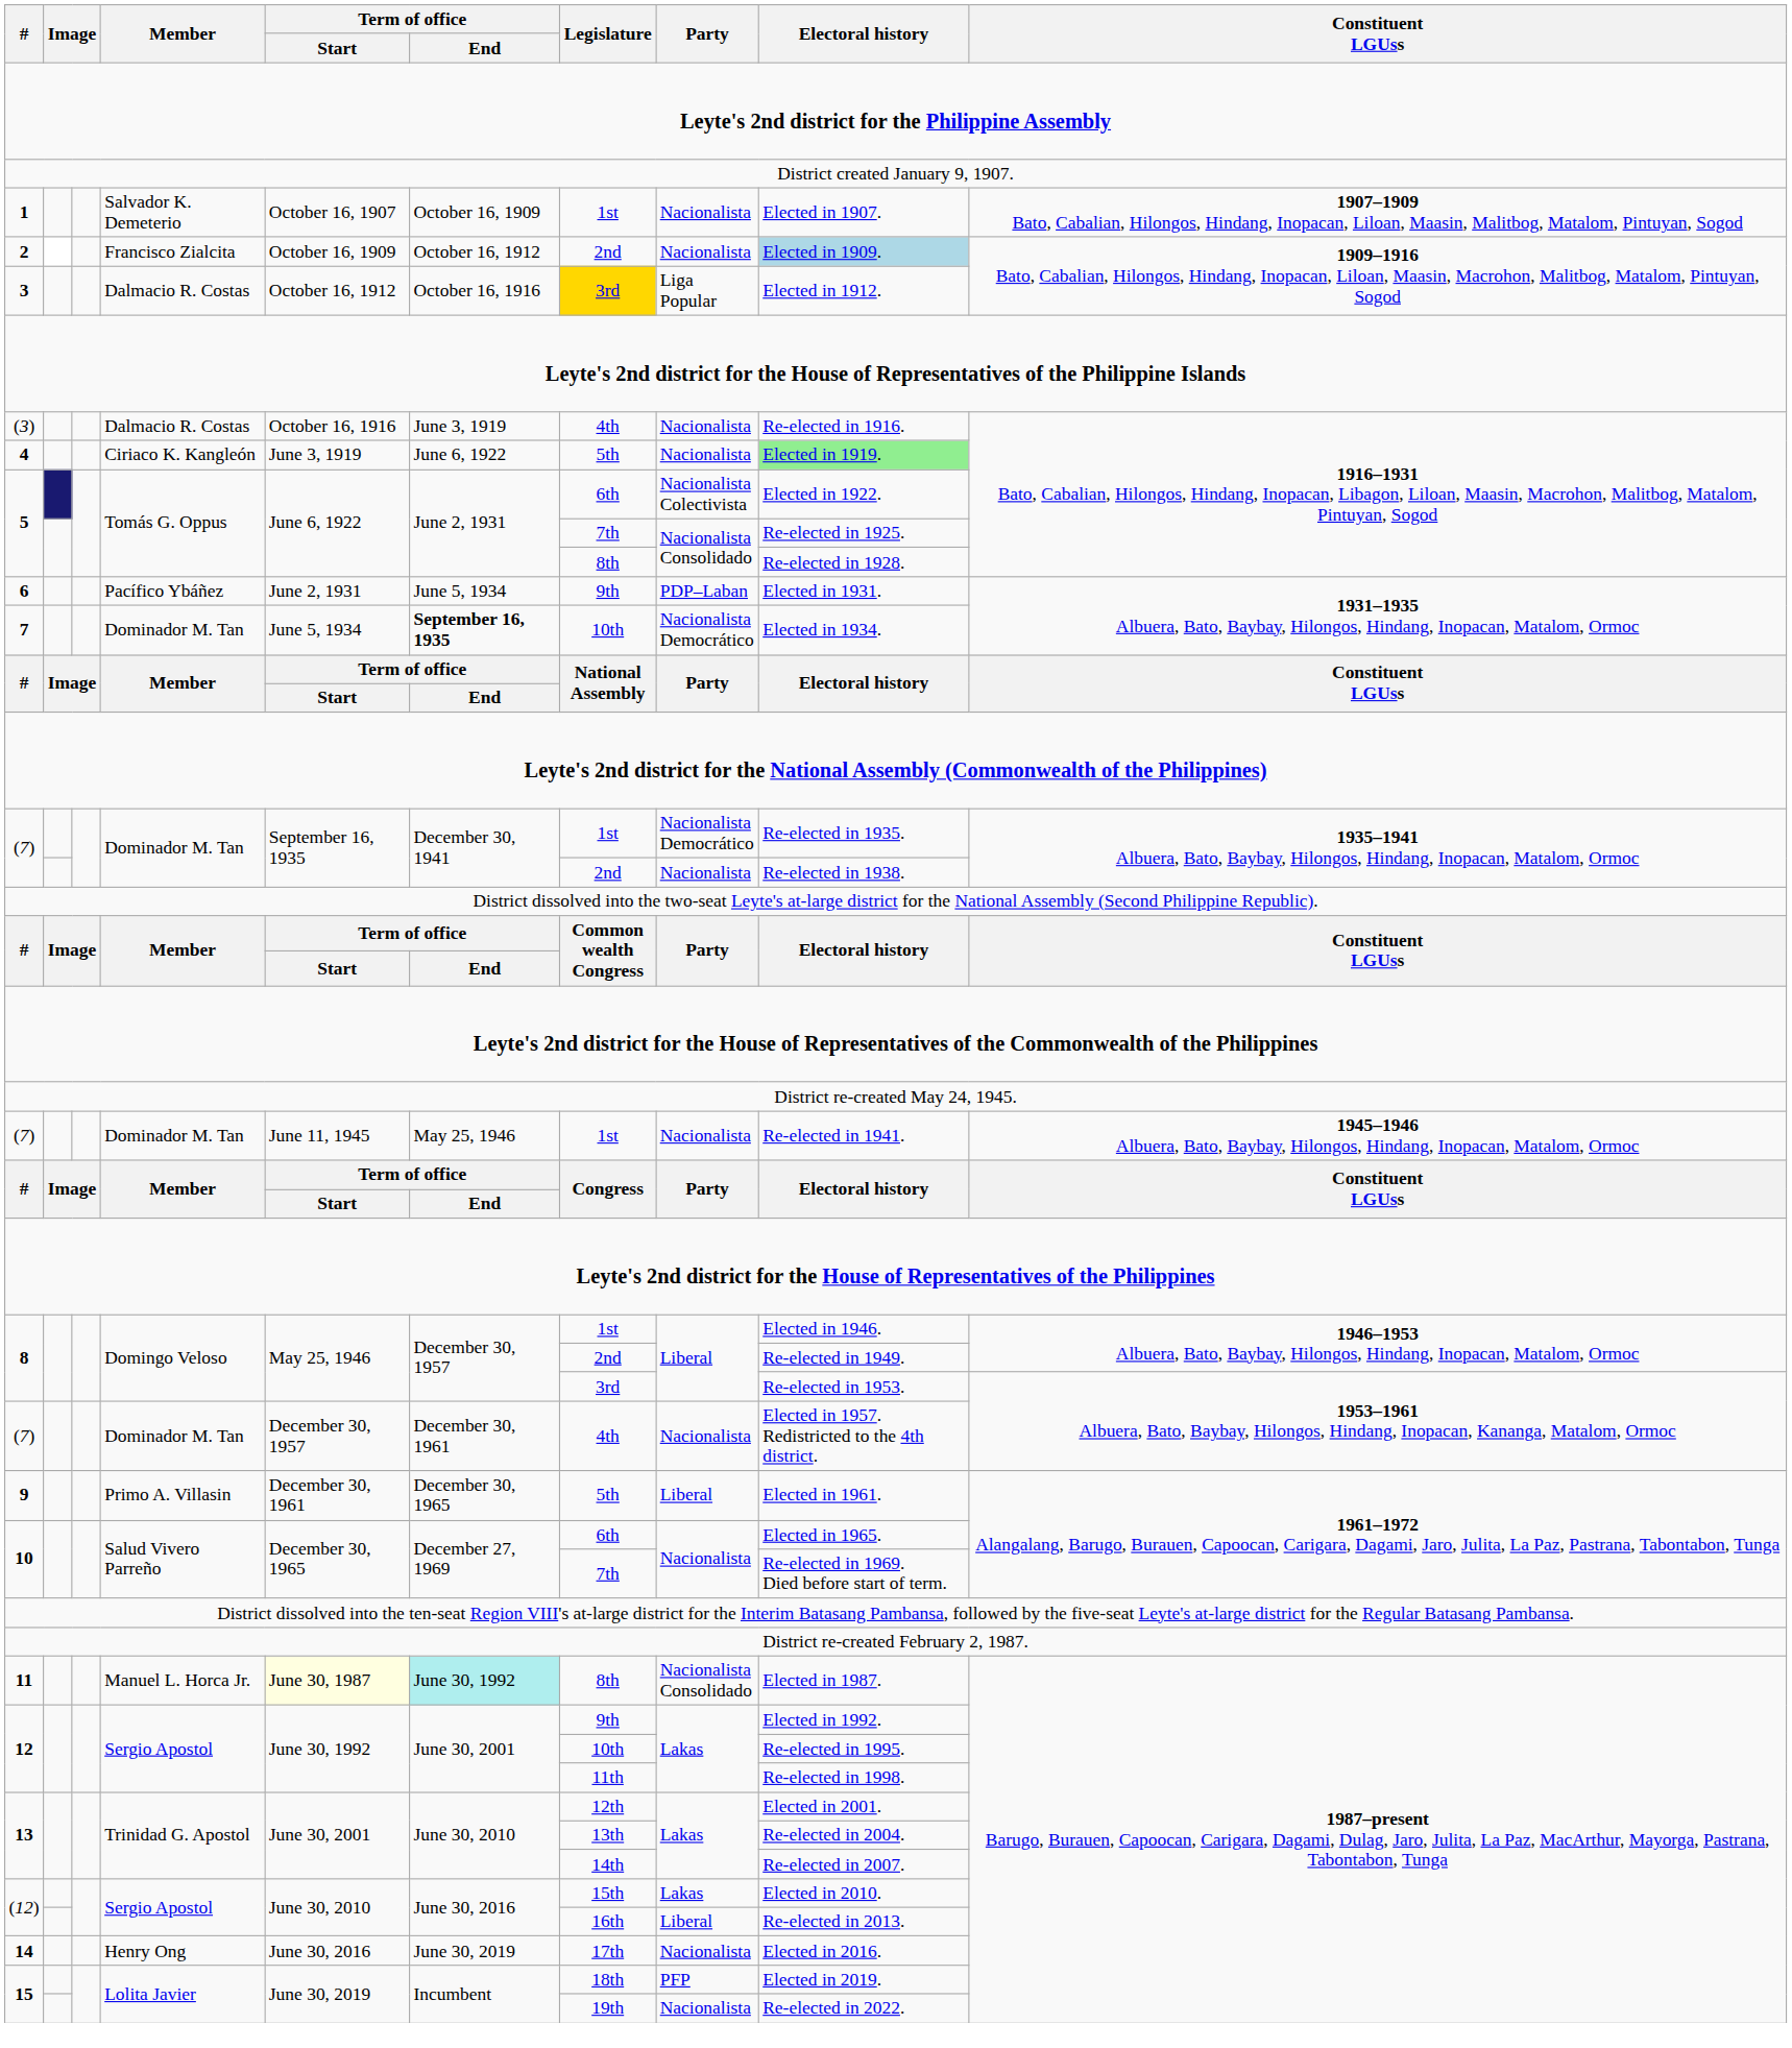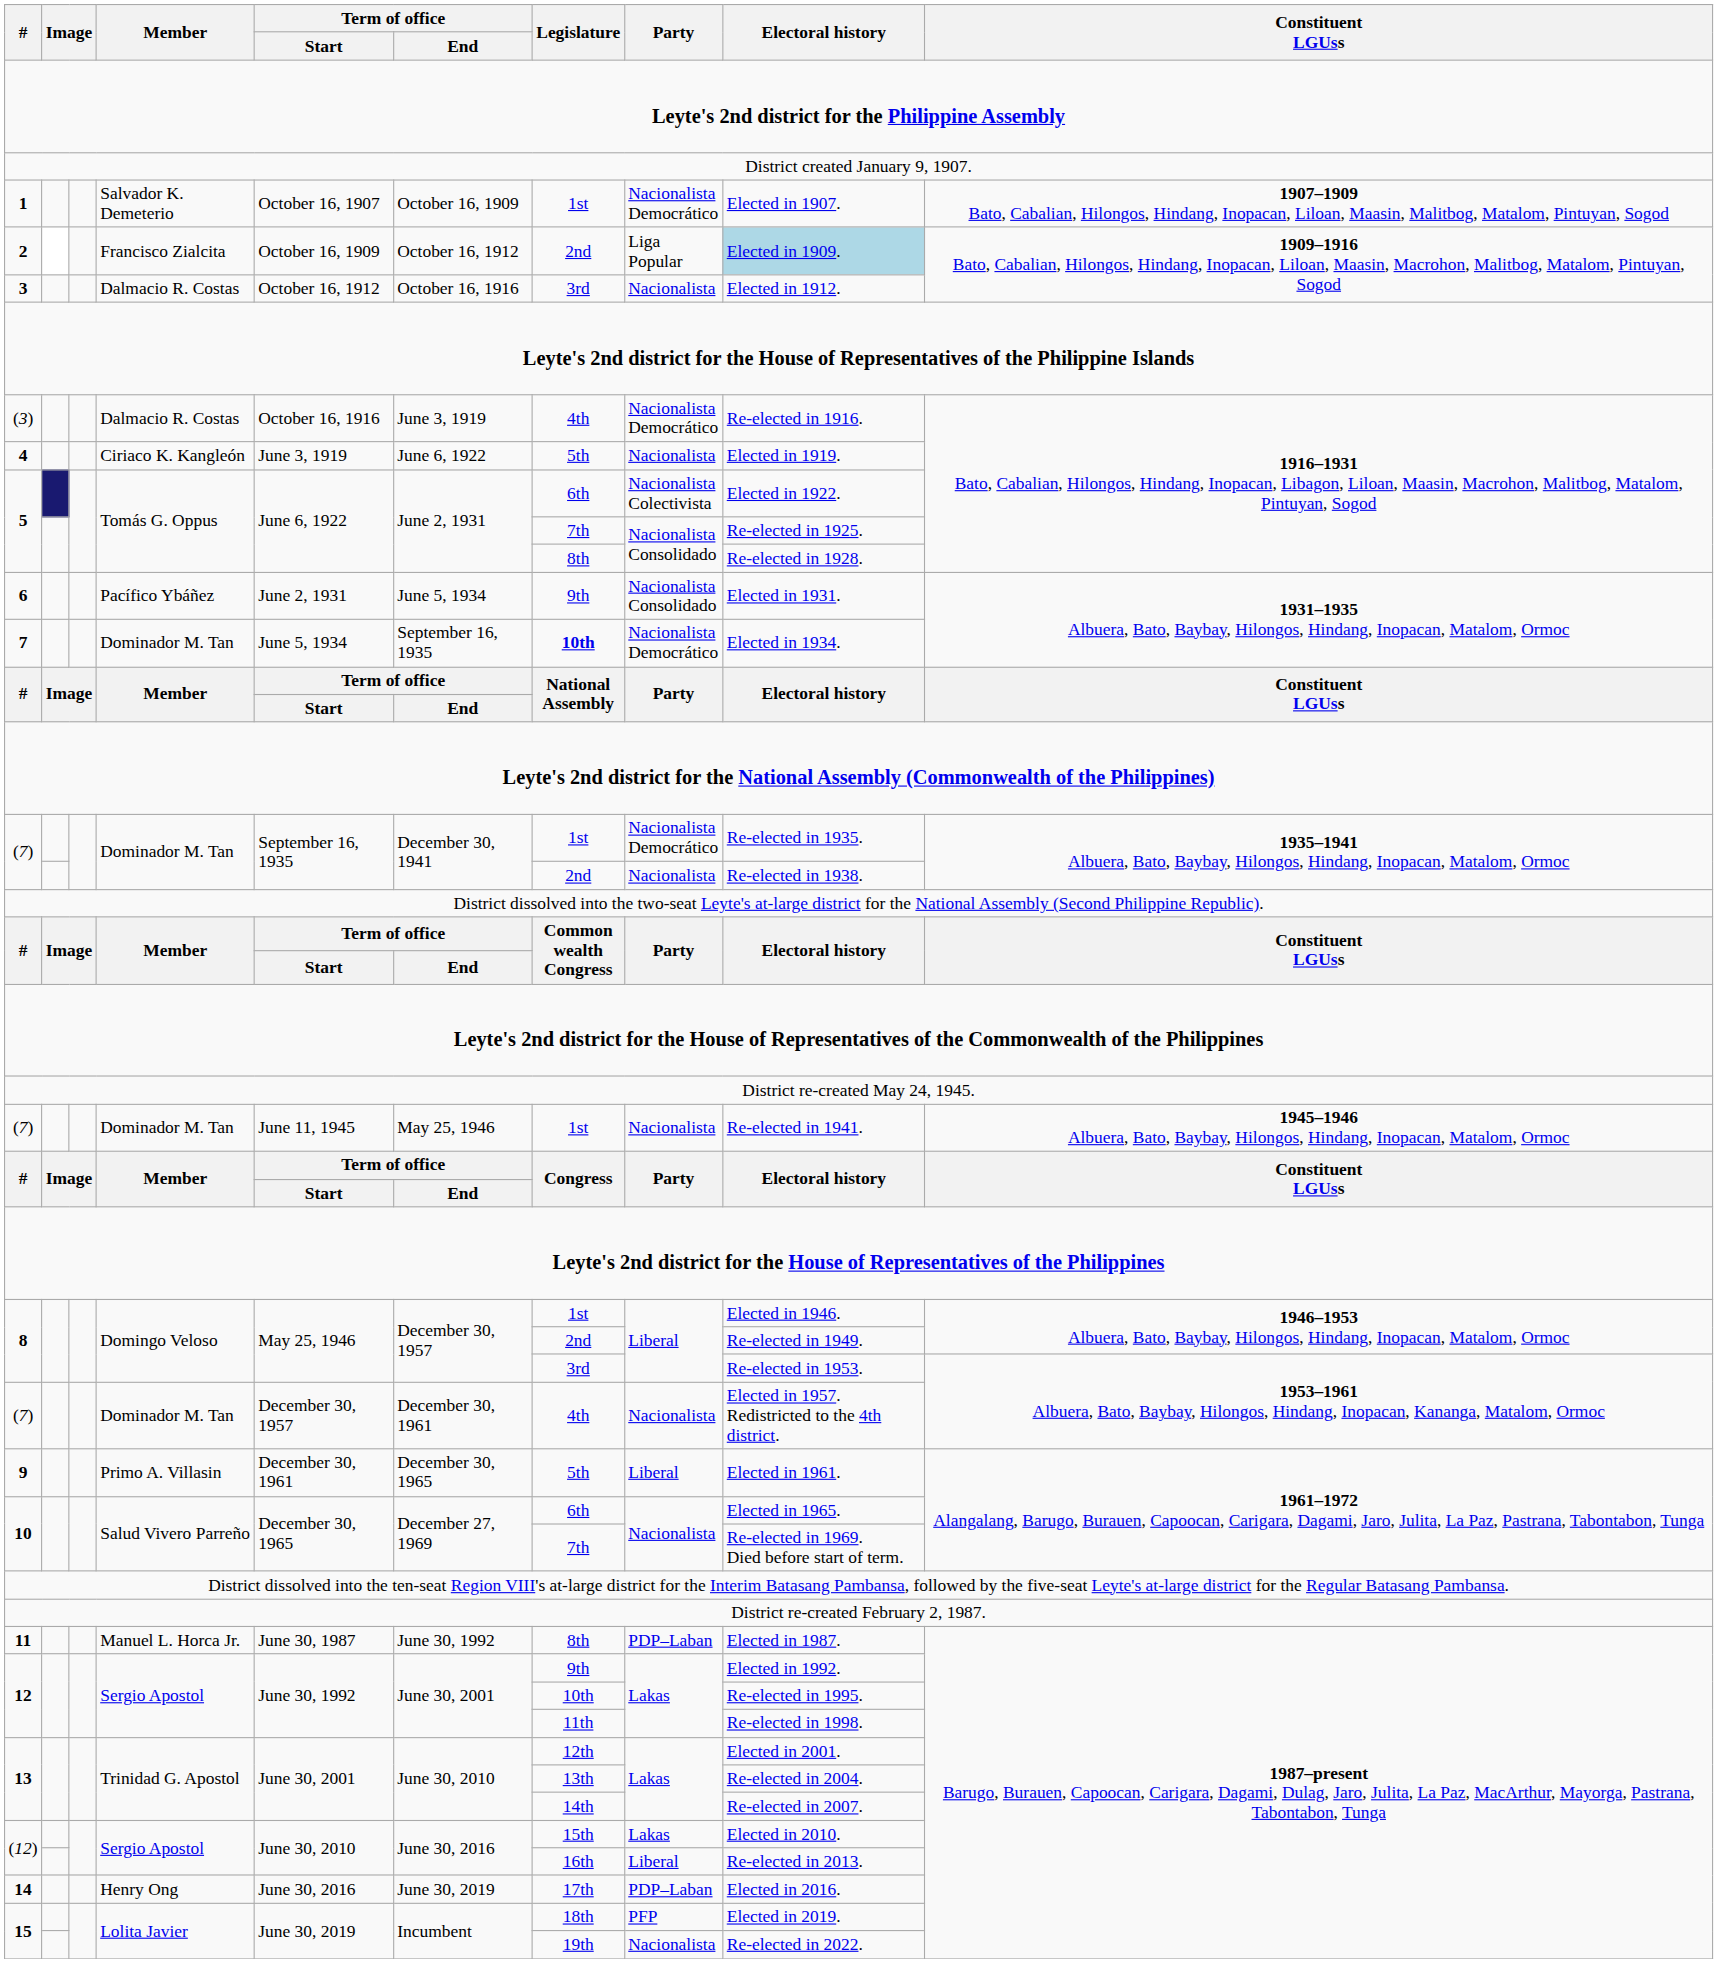1 | Party: Nacionalista -> Nacionalista Democrático
2 | Party: Nacionalista -> Liga Popular
3 | Legislature: gold background -> no background
3 | Party: Liga Popular -> Nacionalista
(3) | Party: Nacionalista -> Nacionalista Democrático
4 | Electoral history: lightgreen background -> no background
6 | Party: PDP–Laban -> Nacionalista Consolidado
7 | Term of office / End: bold -> normal
7 | Legislature: normal -> bold
11 | Term of office / Start: lightyellow background -> no background
11 | Term of office / End: paleturquoise background -> no background
11 | Party: Nacionalista Consolidado -> PDP–Laban
14 | Party: Nacionalista -> PDP–Laban
